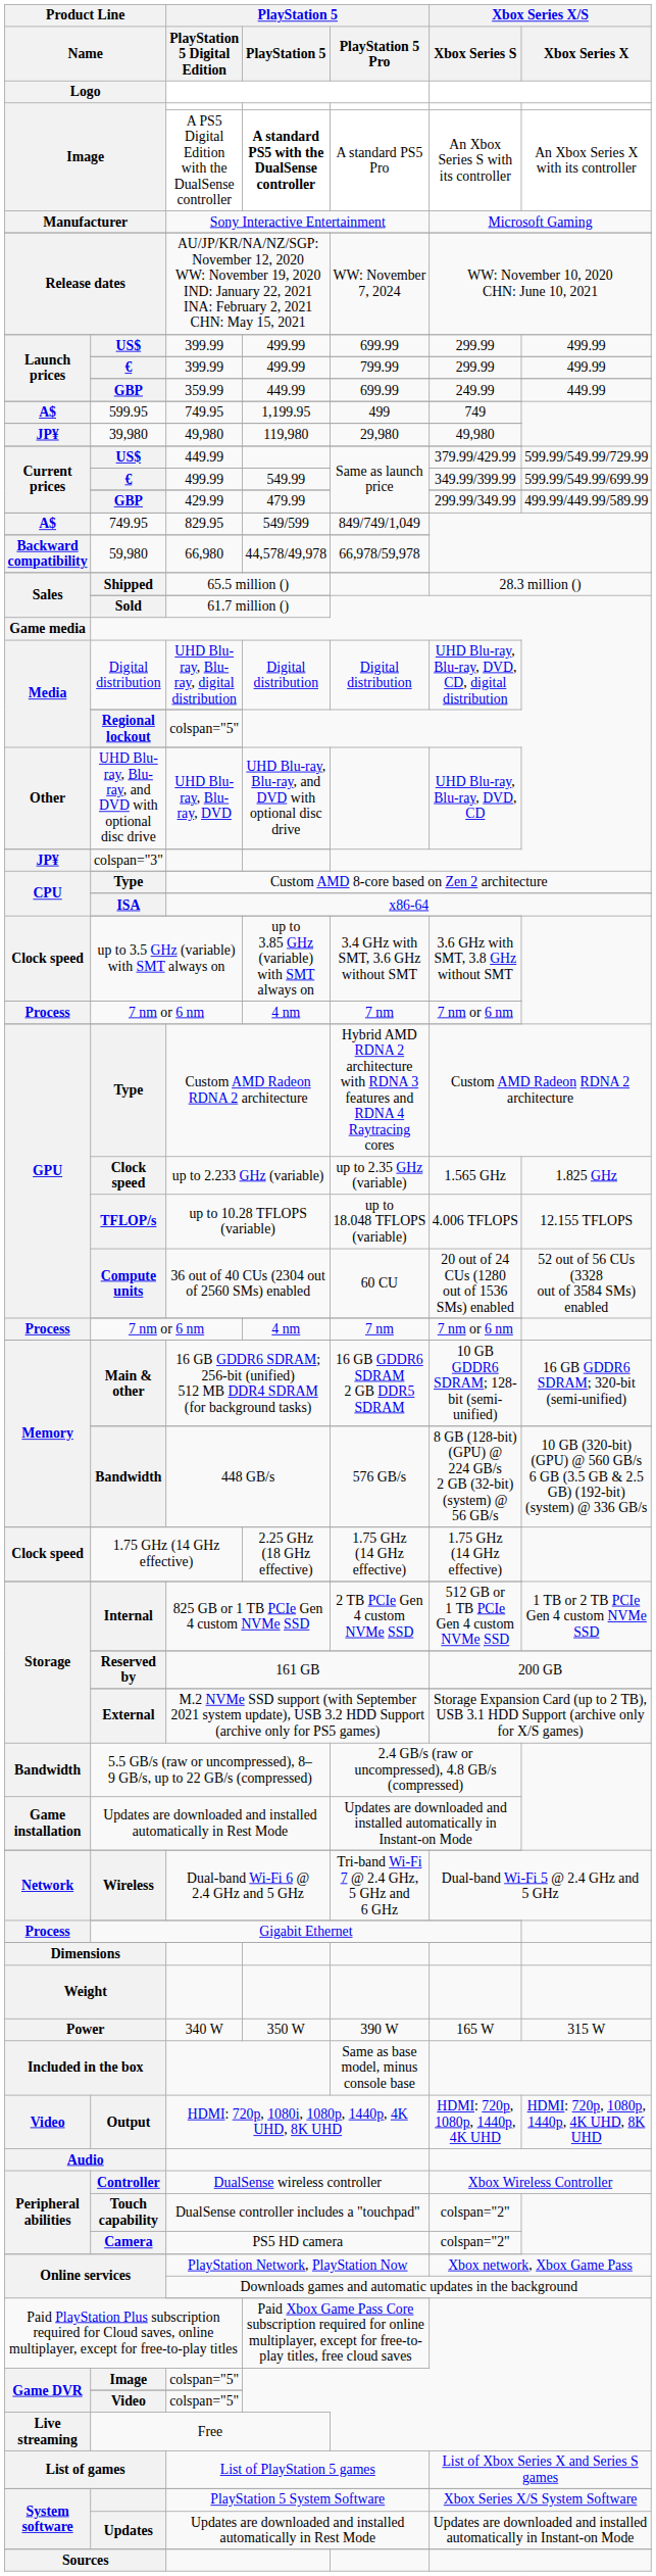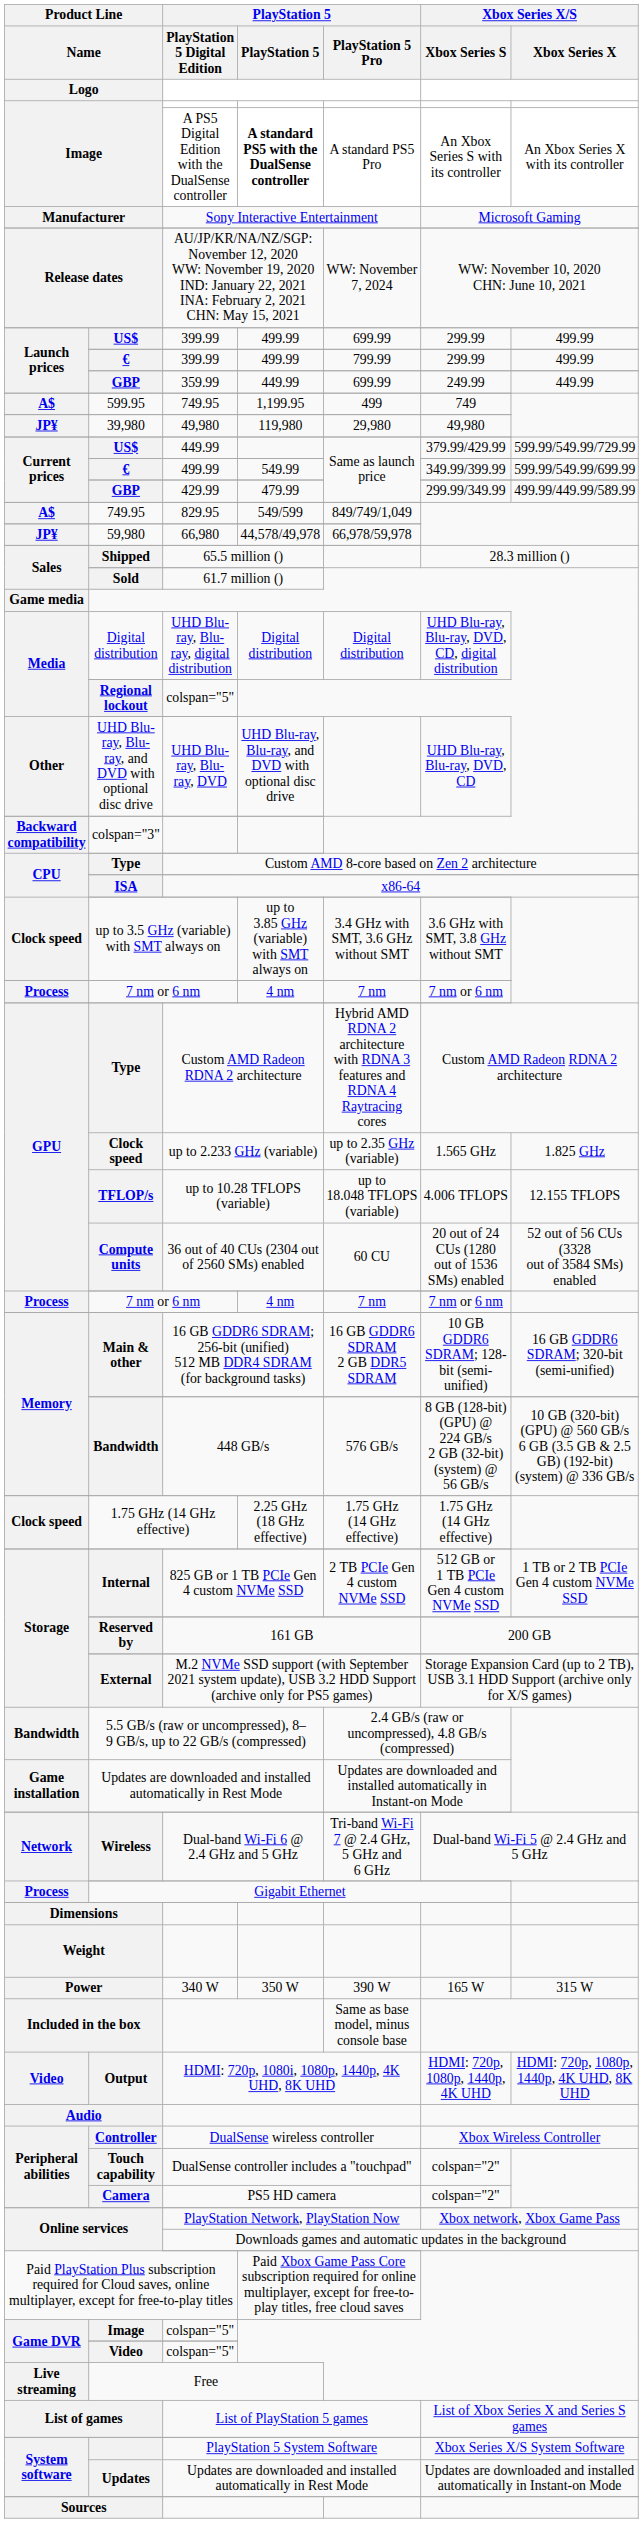59,980 | column 1: Backward compatibility -> JP¥
colspan="3" | column 1: JP¥ -> Backward compatibility
